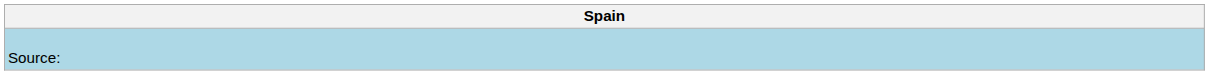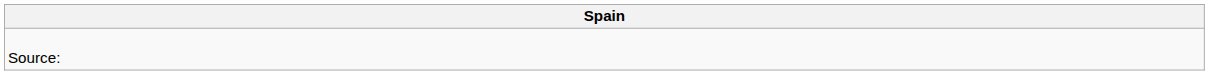row 2 | column 1: lightblue background -> no background
